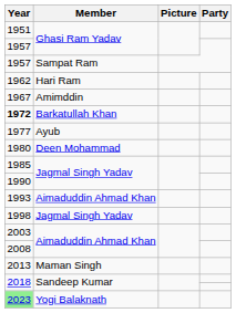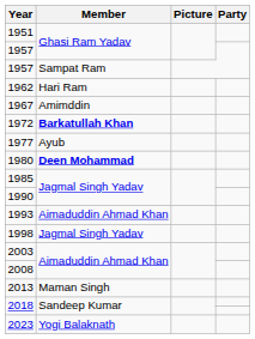1972 | Year: bold -> normal
1972 | Member: normal -> bold
1980 | Member: normal -> bold
2023 | Year: lightgreen background -> no background
